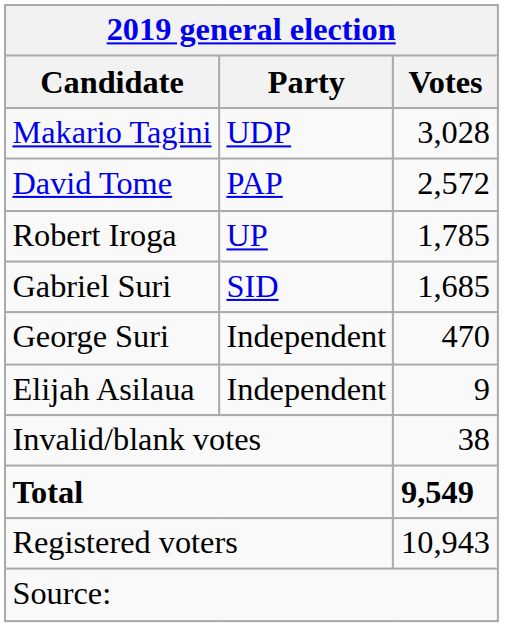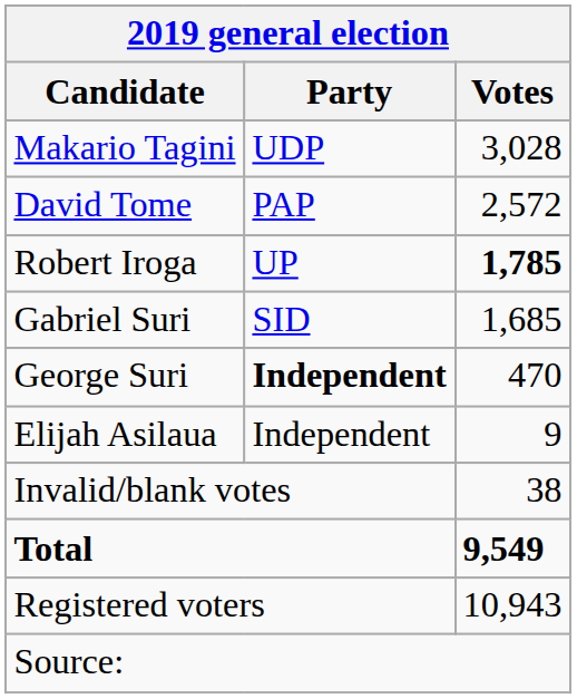Robert Iroga | Votes: normal -> bold
George Suri | Party: normal -> bold
